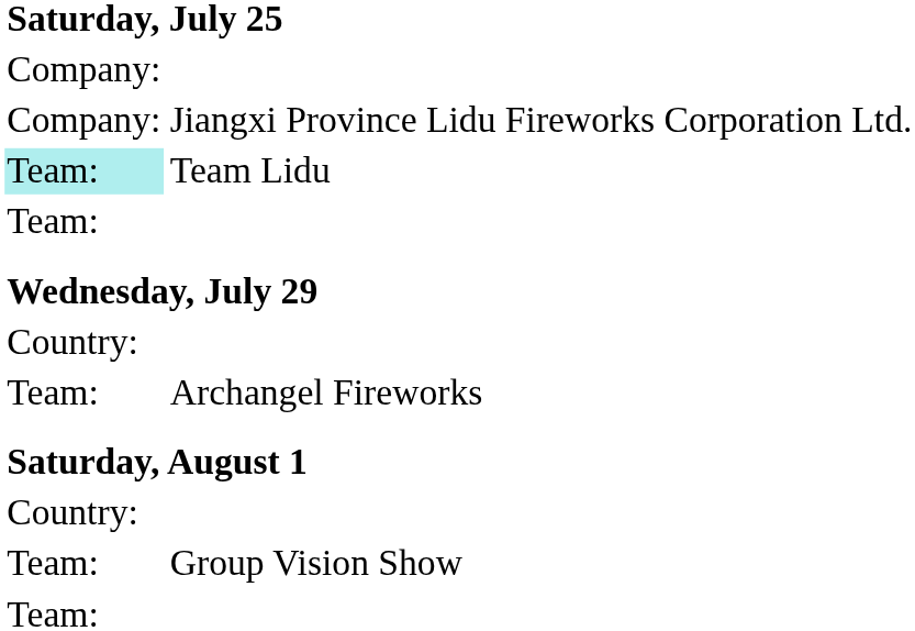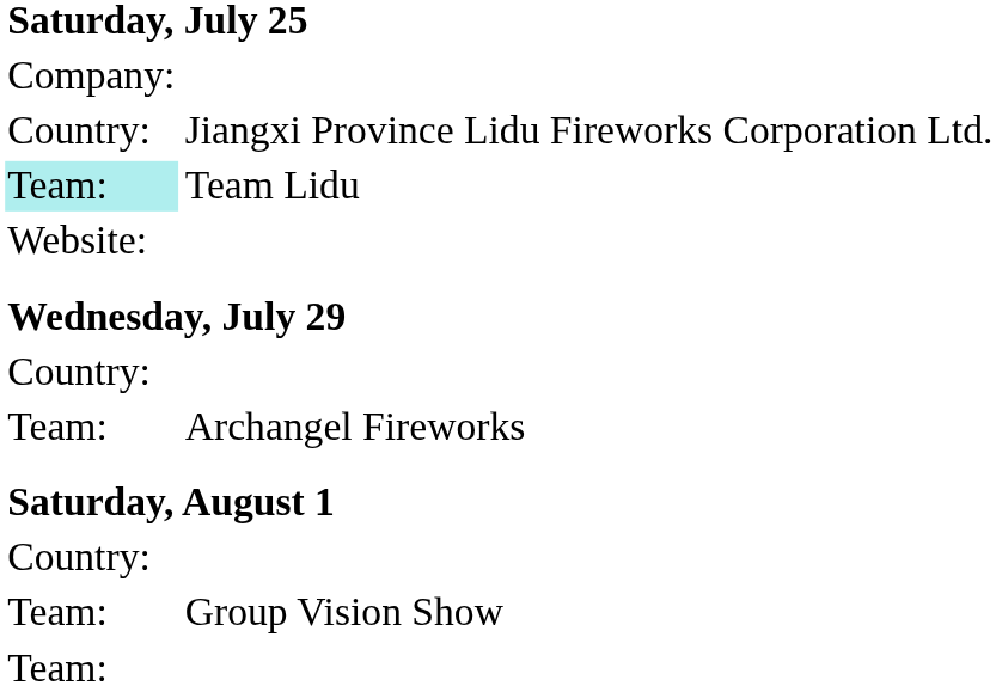row 3 | column 1: Company: -> Country:
row 5 | column 1: Team: -> Website:
